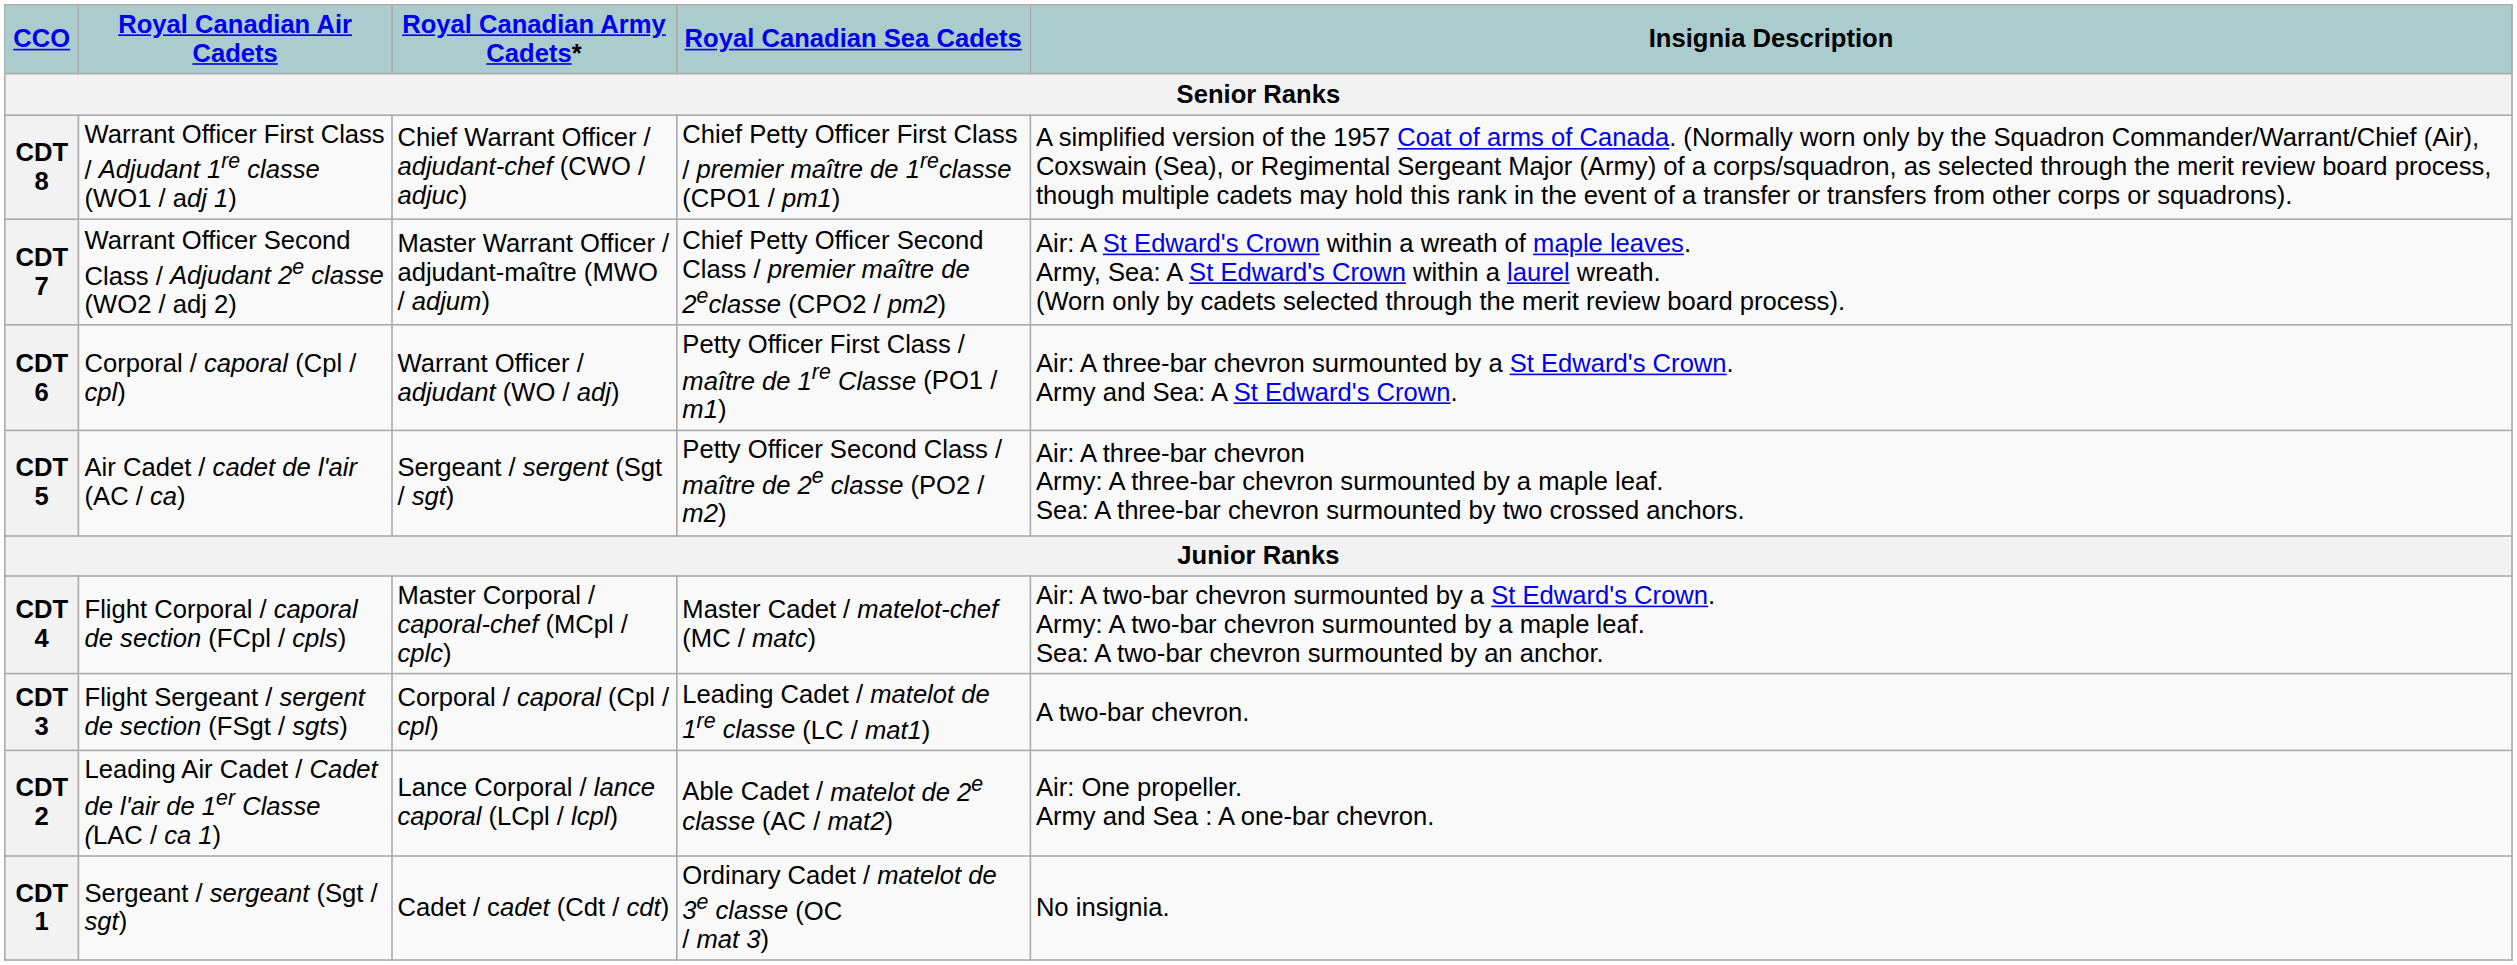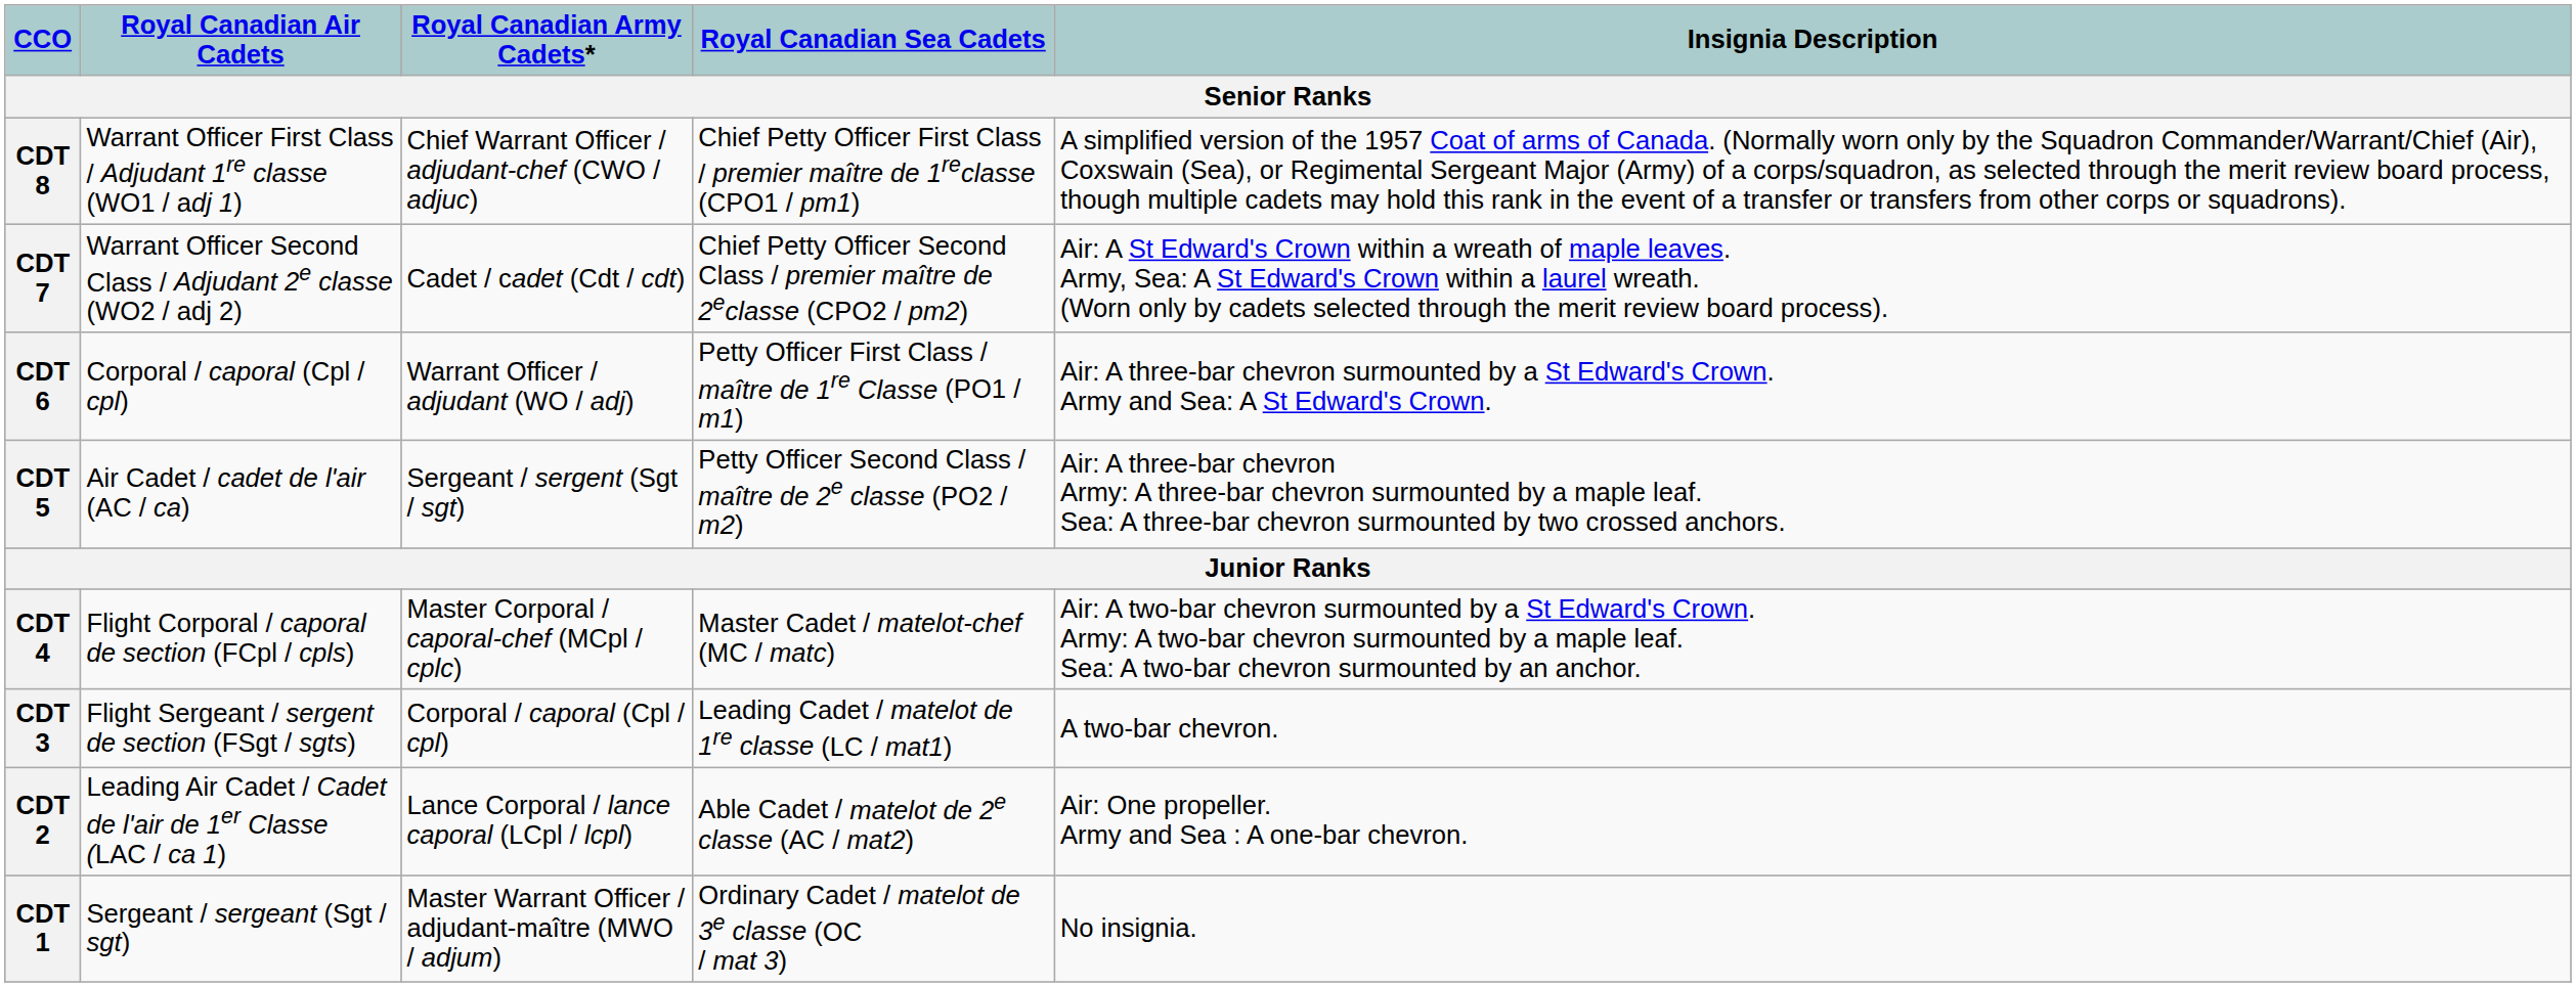CDT 7 | Royal Canadian Army Cadets*: Master Warrant Officer / adjudant-maître (MWO / adjum) -> Cadet / cadet (Cdt / cdt)
CDT 1 | Royal Canadian Army Cadets*: Cadet / cadet (Cdt / cdt) -> Master Warrant Officer / adjudant-maître (MWO / adjum)
